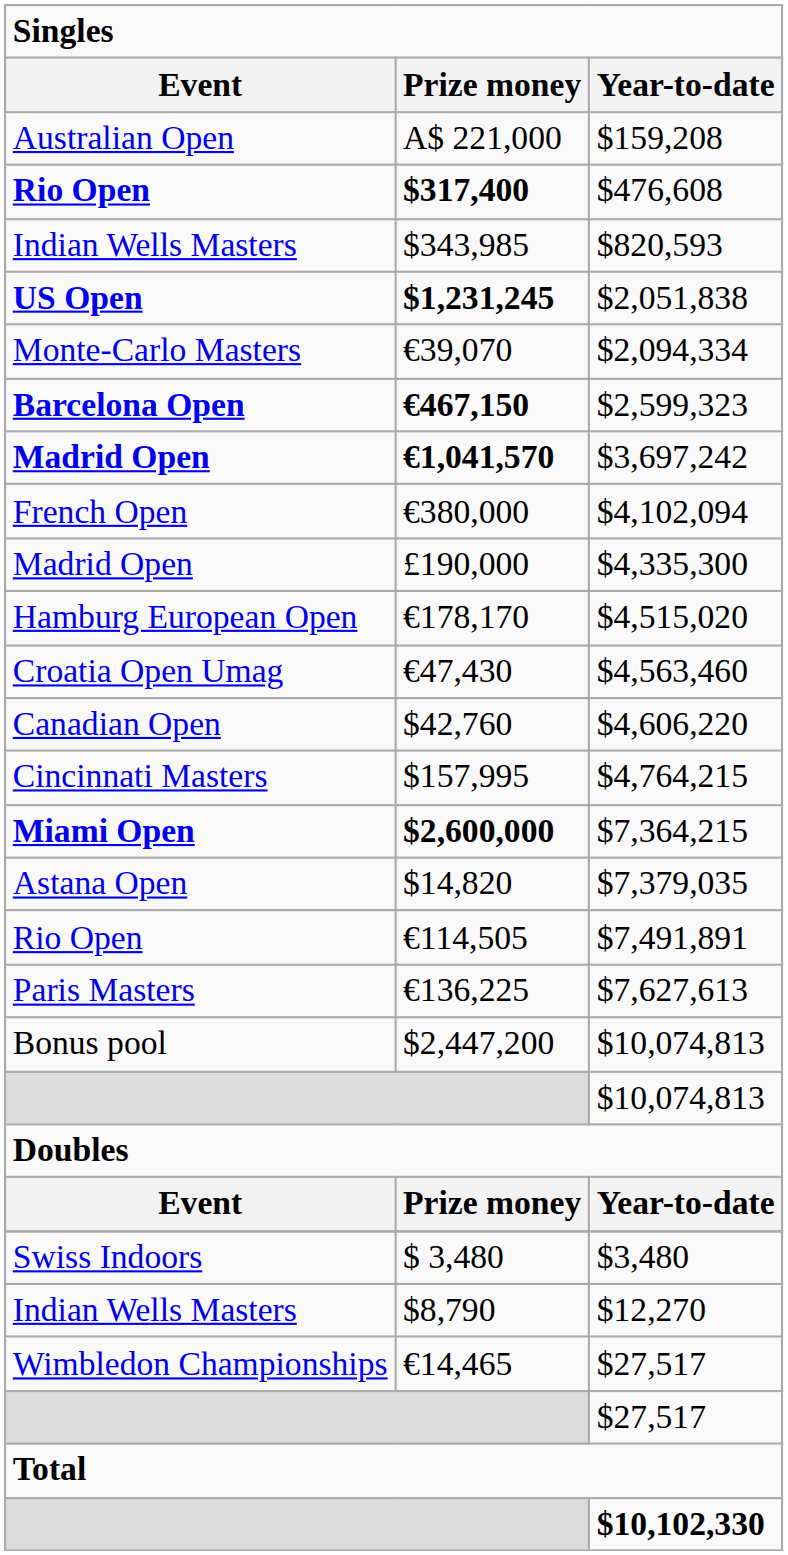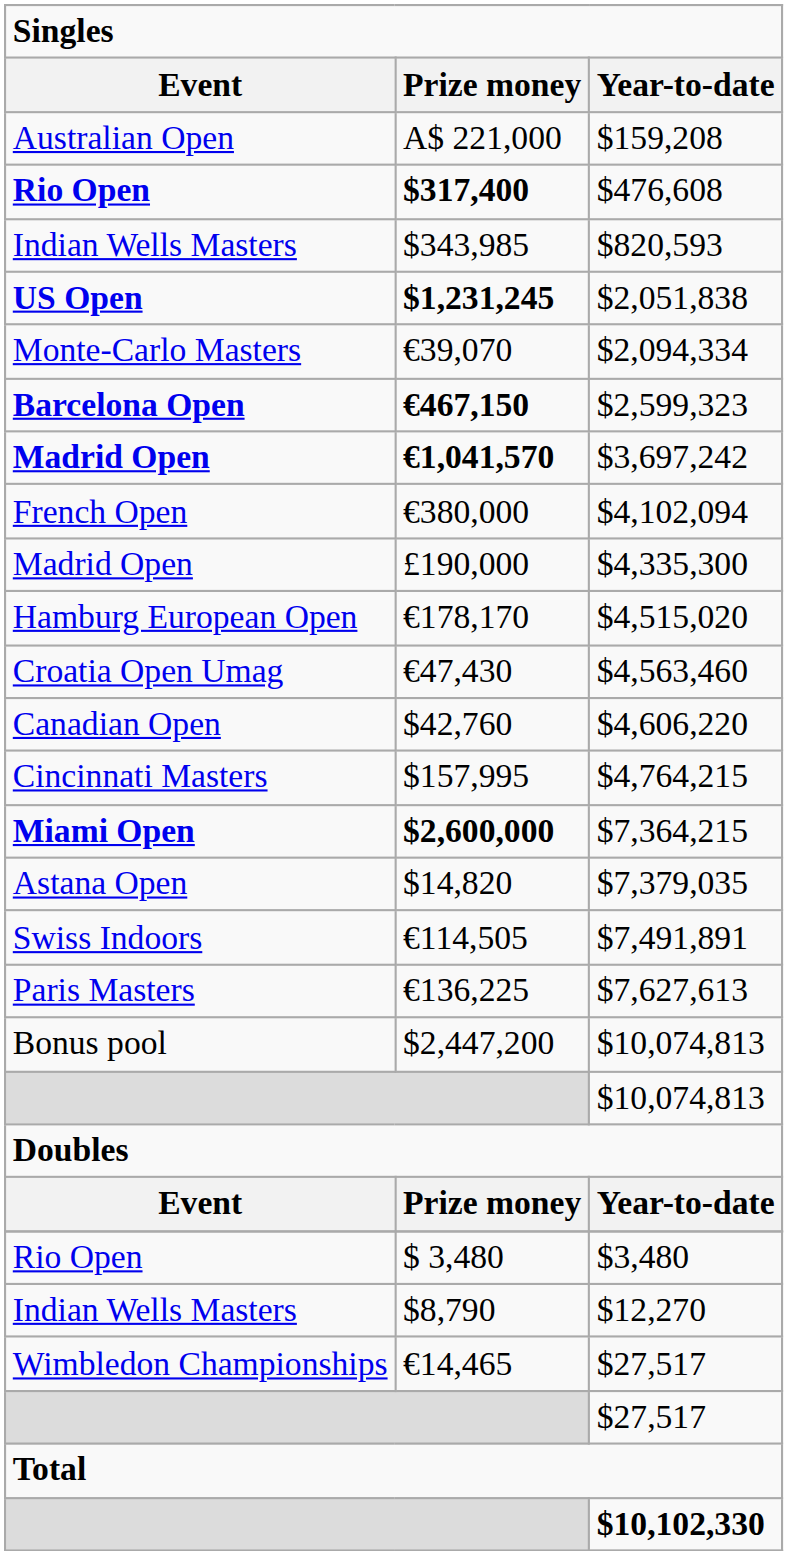€114,505 | Event: Rio Open -> Swiss Indoors
$ 3,480 | Event: Swiss Indoors -> Rio Open
